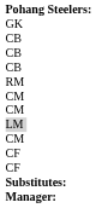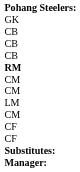RM | column 1: normal -> bold
LM | column 1: lightgrey background -> no background
